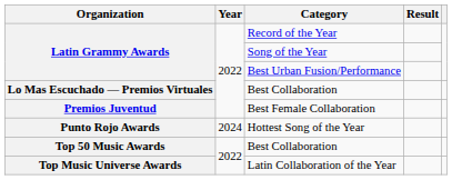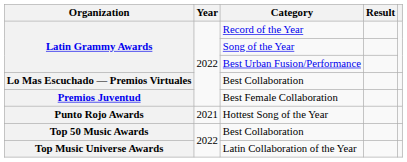Hottest Song of the Year | Year: 2024 -> 2021
